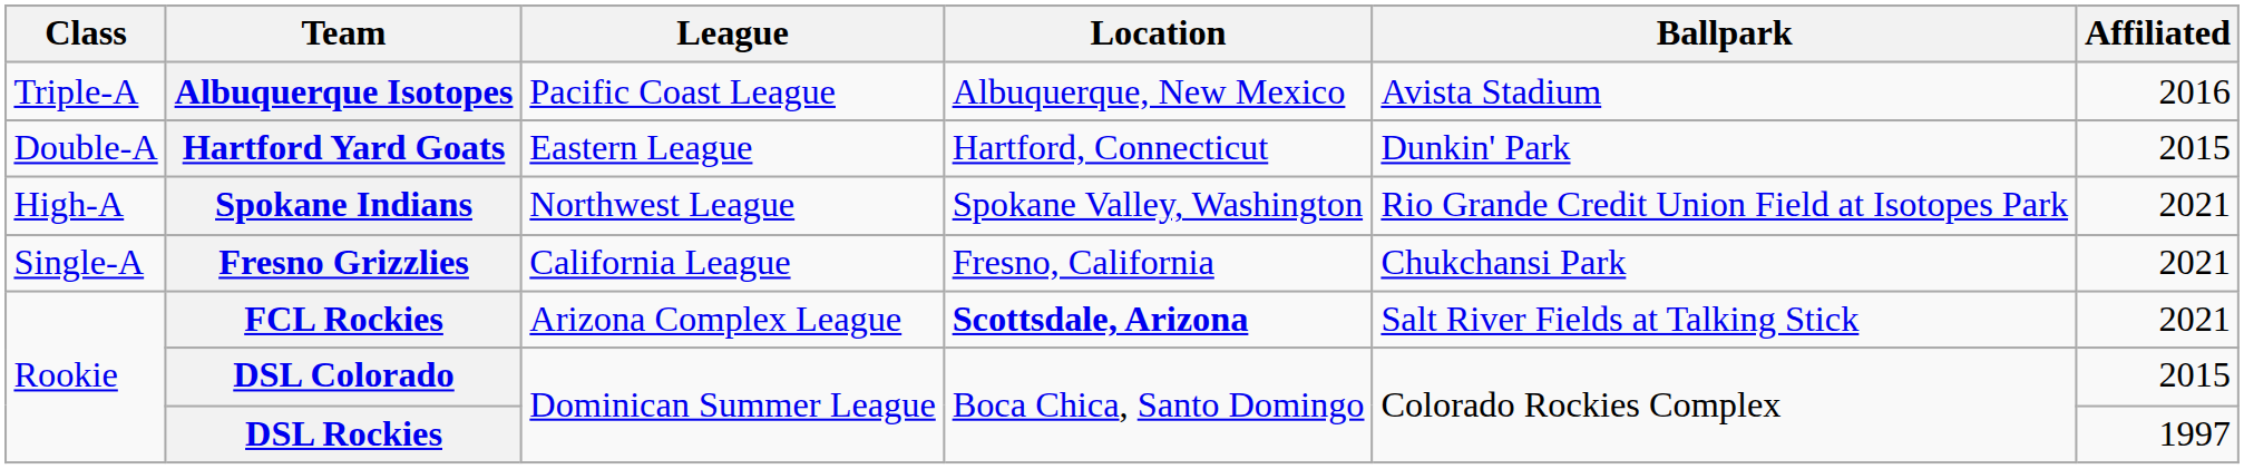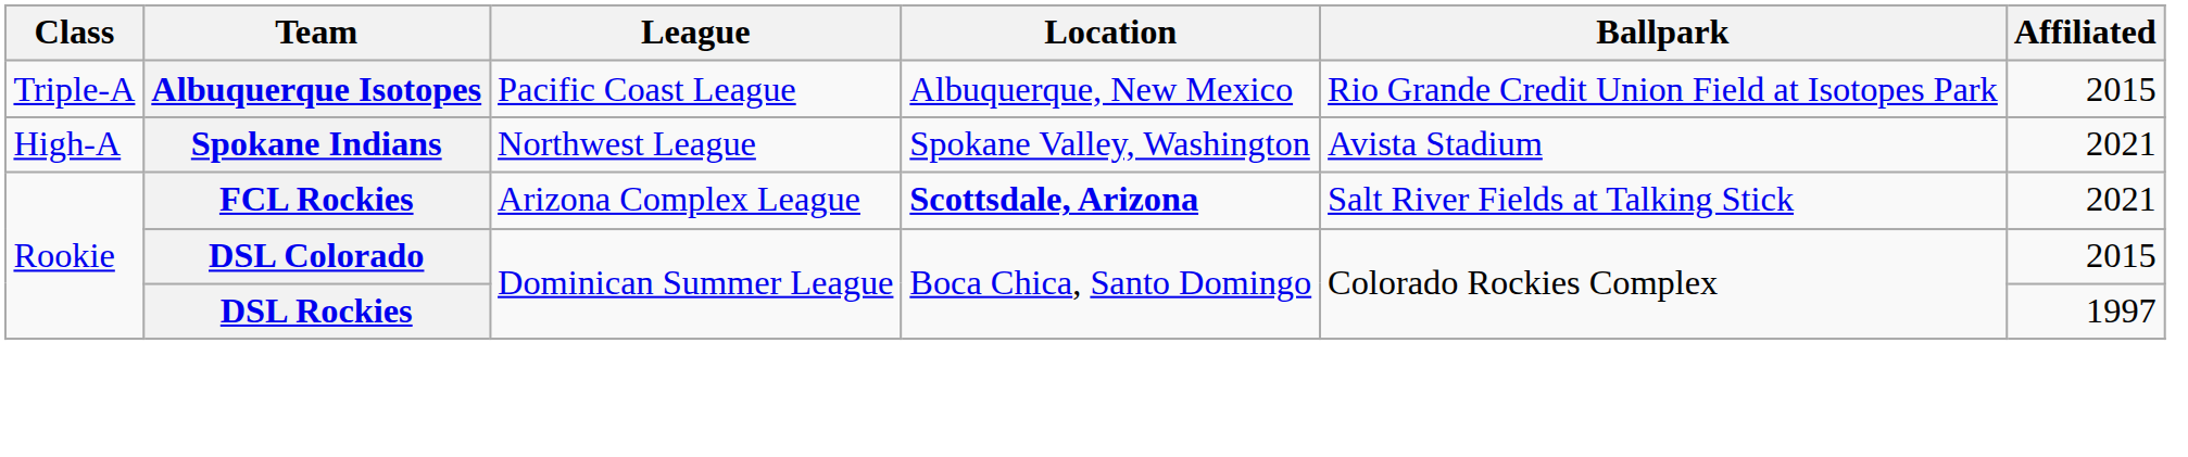Albuquerque Isotopes | Ballpark: Avista Stadium -> Rio Grande Credit Union Field at Isotopes Park
Albuquerque Isotopes | Affiliated: 2016 -> 2015
- row: Double-A | Hartford Yard Goats | Eastern League | Hartford, Connecticut | Dunkin' Park | 2015
Spokane Indians | Ballpark: Rio Grande Credit Union Field at Isotopes Park -> Avista Stadium
- row: Single-A | Fresno Grizzlies | California League | Fresno, California | Chukchansi Park | 2021
